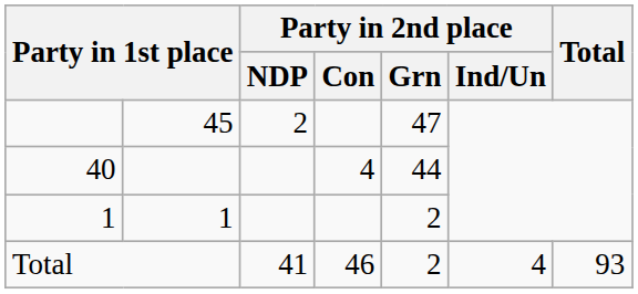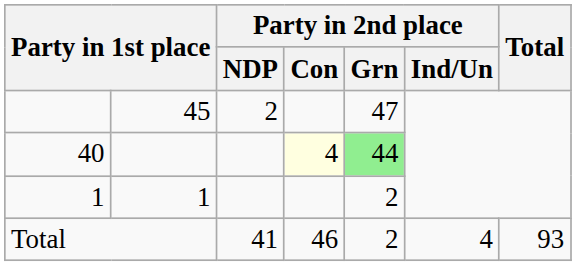40 | Party in 2nd place / Con: no background -> lightyellow background
40 | Party in 2nd place / Grn: no background -> lightgreen background
